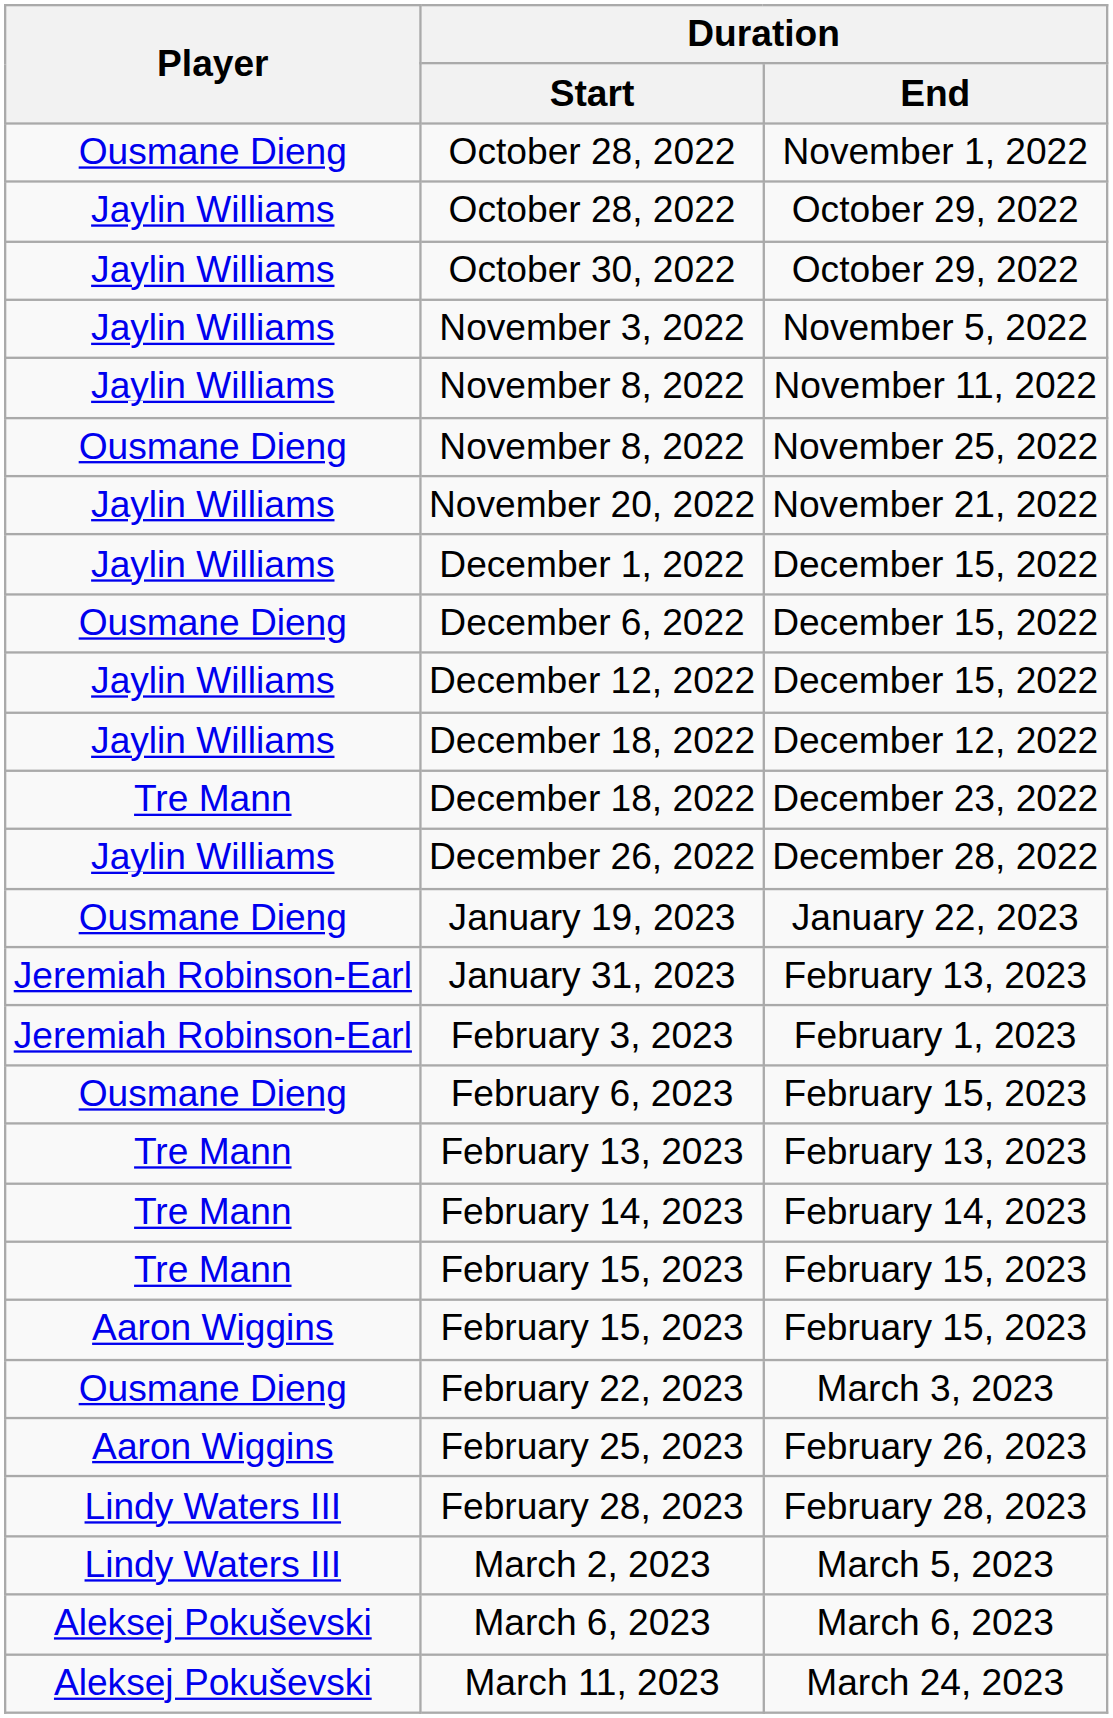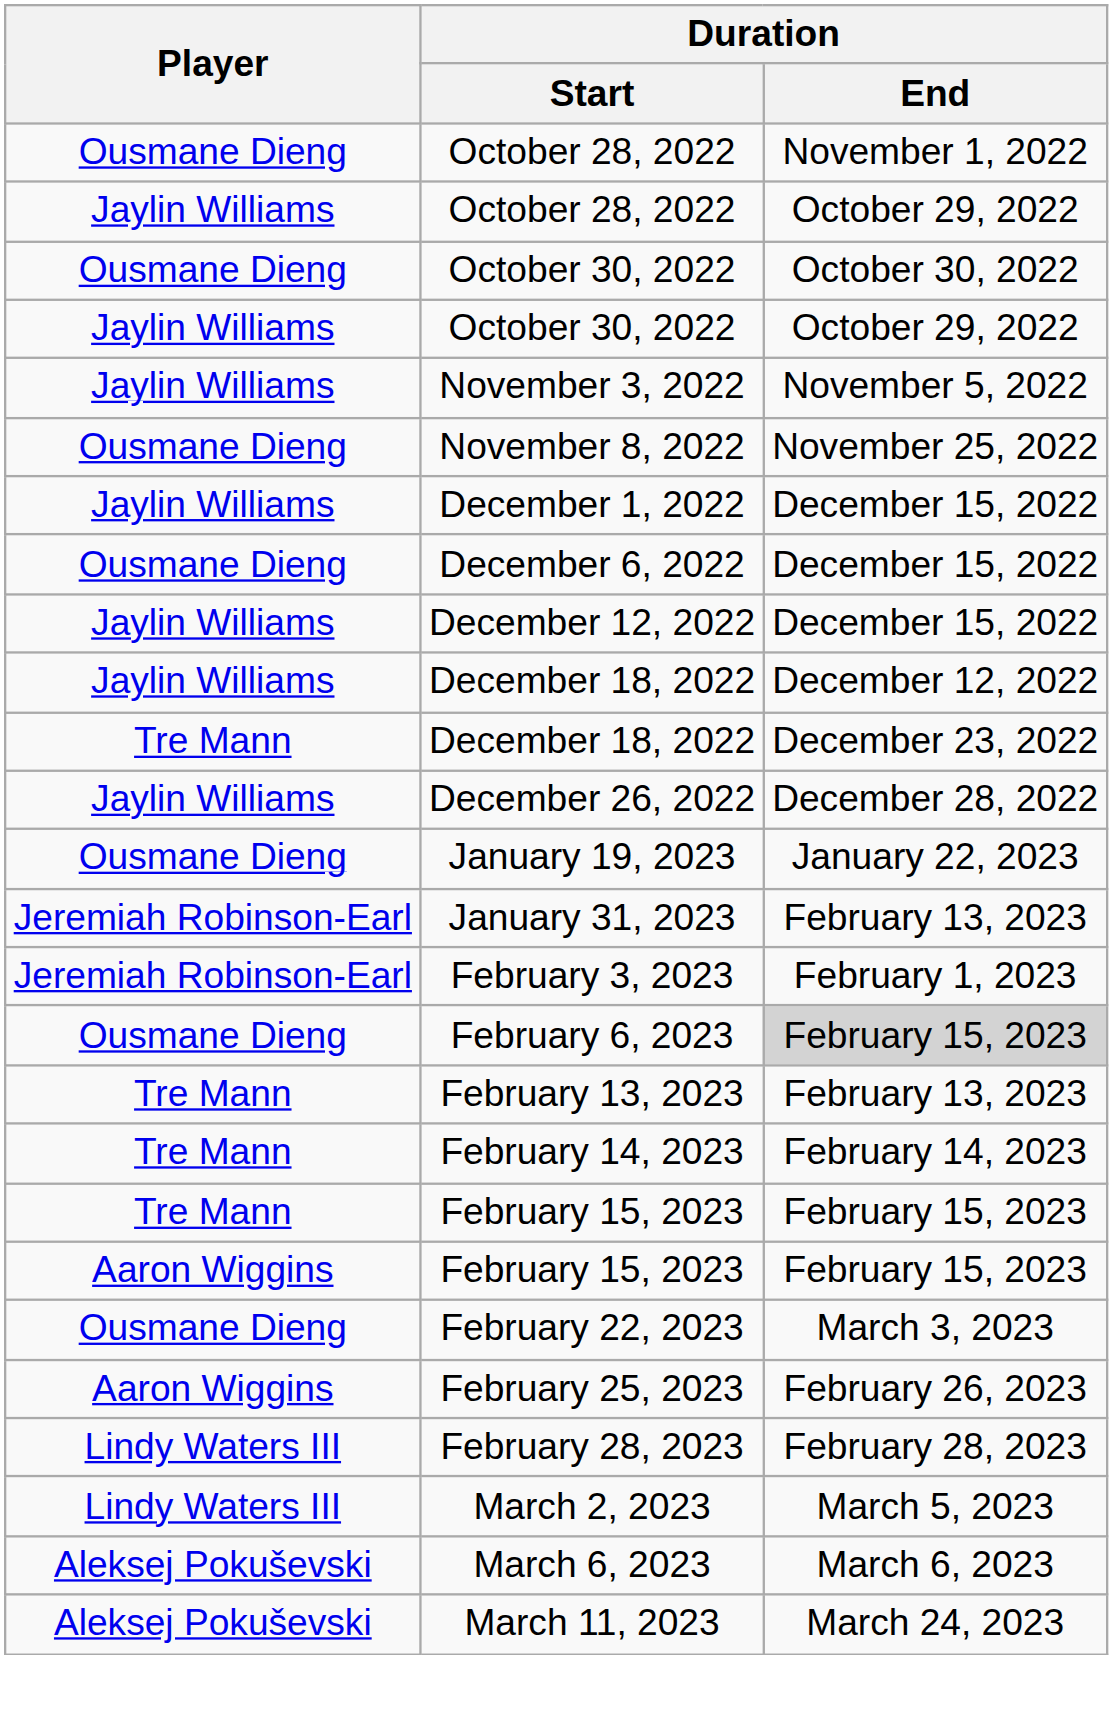+ row: Ousmane Dieng | October 30, 2022 | October 30, 2022
- row: Jaylin Williams | November 8, 2022 | November 11, 2022
- row: Jaylin Williams | November 20, 2022 | November 21, 2022
February 6, 2023 | Duration / End: no background -> lightgrey background
